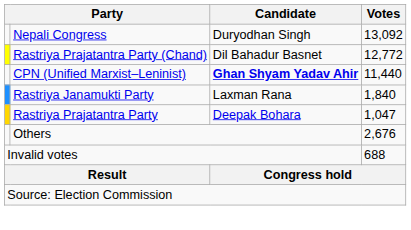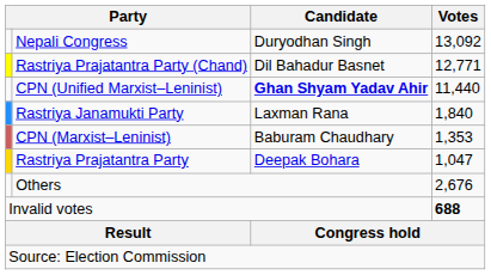Rastriya Prajatantra Party (Chand) | Votes: 12,772 -> 12,771
+ row: CPN (Marxist–Leninist) | Baburam Chaudhary | 1,353
Invalid votes | Votes: normal -> bold
